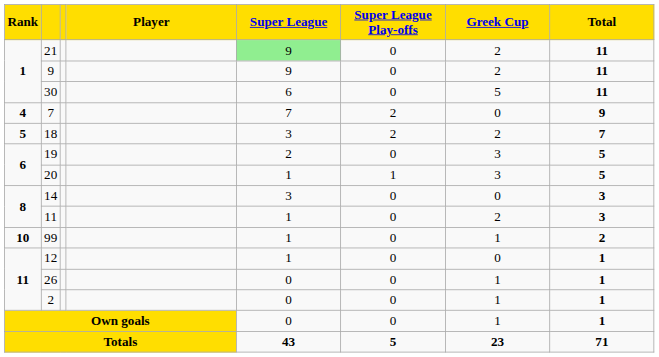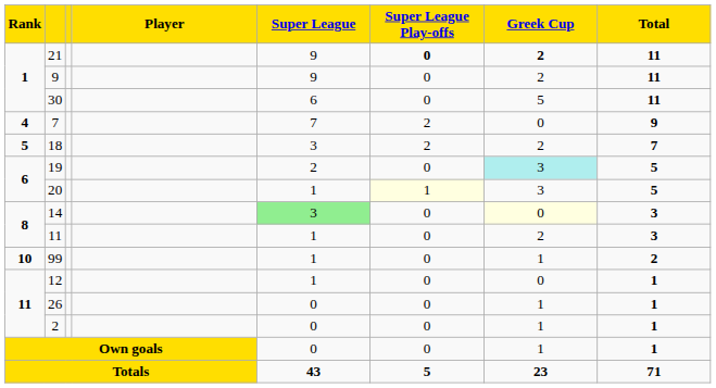21 | Super League: lightgreen background -> no background
21 | Super League Play-offs: normal -> bold
21 | Greek Cup: normal -> bold
19 | Greek Cup: no background -> paleturquoise background
20 | Super League Play-offs: no background -> lightyellow background
14 | Super League: no background -> lightgreen background
14 | Greek Cup: no background -> lightyellow background
